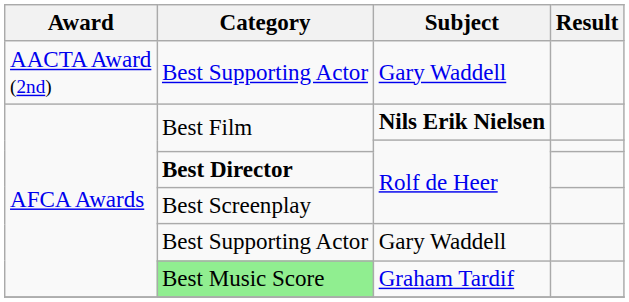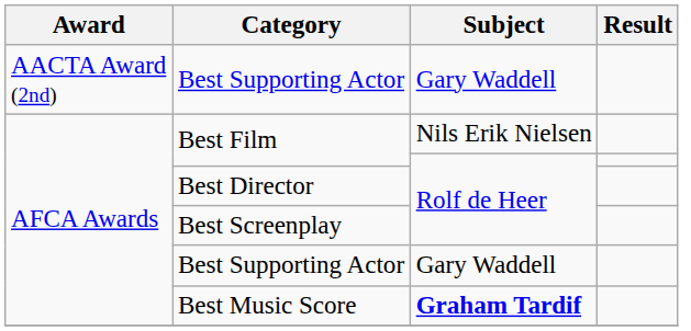Best Film / Nils Erik Nielsen | Subject: bold -> normal
Best Director | Category: bold -> normal
Best Music Score | Category: lightgreen background -> no background
Best Music Score | Subject: normal -> bold
